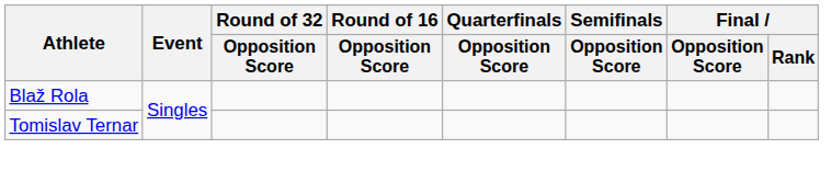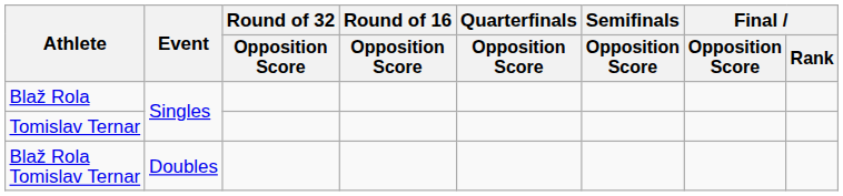+ row: Blaž Rola Tomislav Ternar | Doubles
